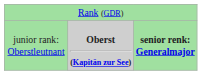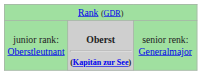junior rank: Oberstleutnant | column 3: bold -> normal
